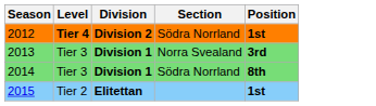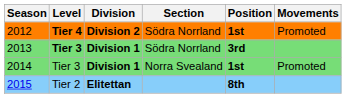+ column: Movements | Promoted | Promoted
2013 | Level: normal -> bold
2013 | Section: Norra Svealand -> Södra Norrland
2014 | Section: Södra Norrland -> Norra Svealand
2014 | Position: 8th -> 1st
2015 | Position: 1st -> 8th
